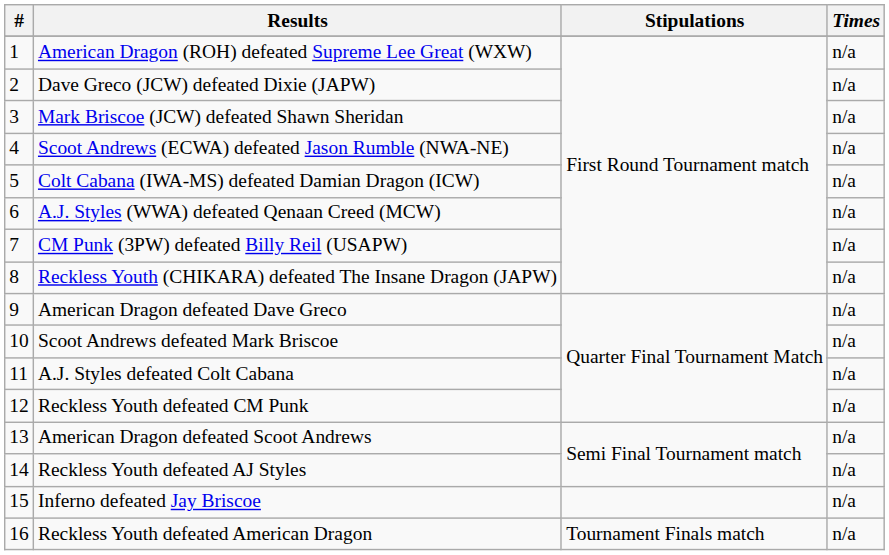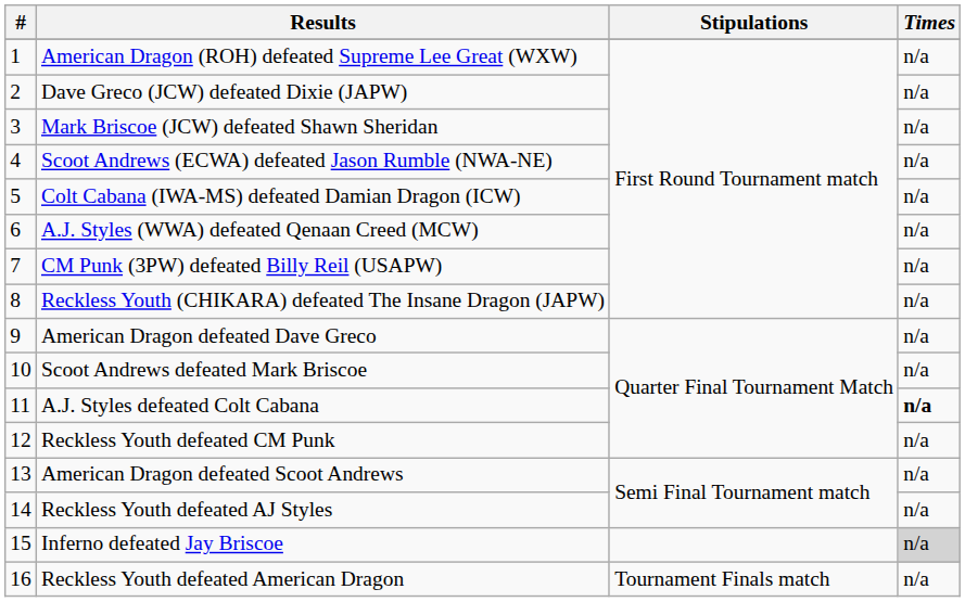A.J. Styles defeated Colt Cabana | Times: normal -> bold
Inferno defeated Jay Briscoe | Times: no background -> lightgrey background
